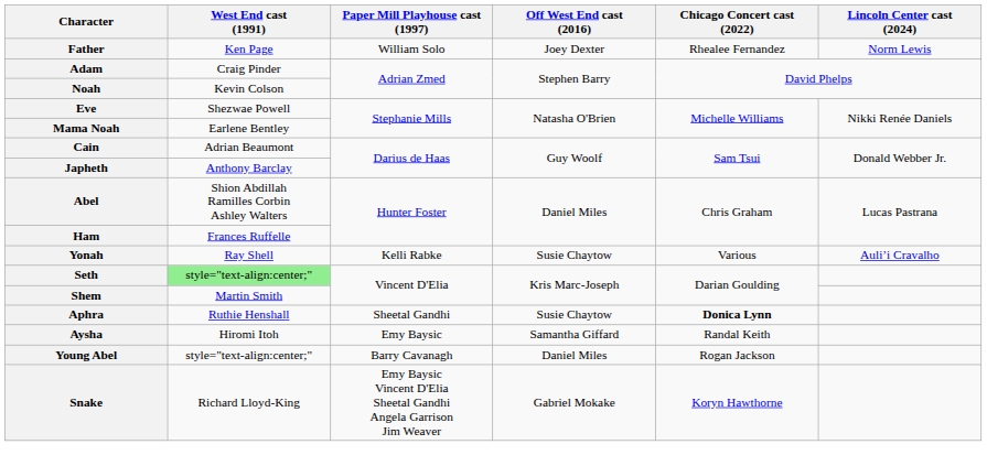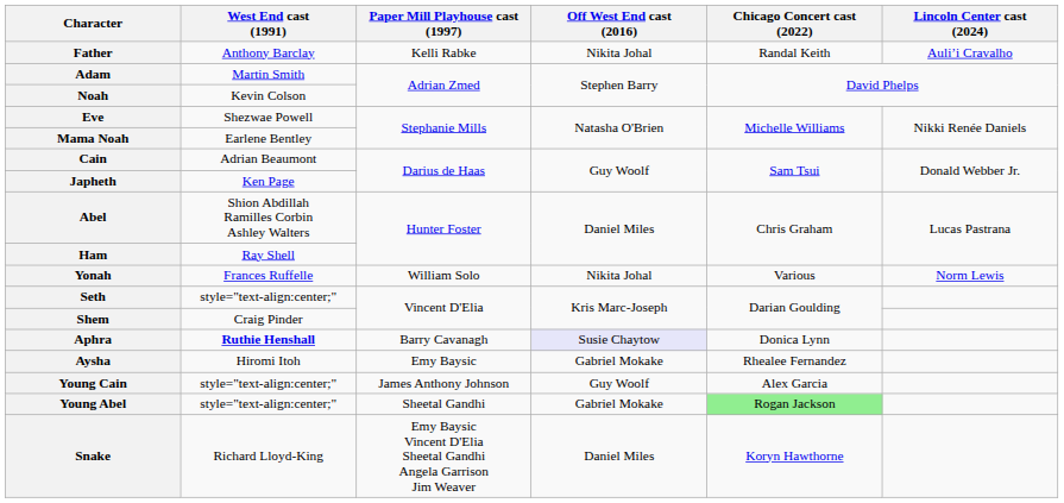Father | West End cast (1991): Ken Page -> Anthony Barclay
Father | Paper Mill Playhouse cast (1997): William Solo -> Kelli Rabke
Father | Off West End cast (2016): Joey Dexter -> Nikita Johal
Father | Chicago Concert cast (2022): Rhealee Fernandez -> Randal Keith
Father | Lincoln Center cast (2024): Norm Lewis -> Auli’i Cravalho
Adam | West End cast (1991): Craig Pinder -> Martin Smith
Japheth | West End cast (1991): Anthony Barclay -> Ken Page
Ham | West End cast (1991): Frances Ruffelle -> Ray Shell
Yonah | West End cast (1991): Ray Shell -> Frances Ruffelle
Yonah | Paper Mill Playhouse cast (1997): Kelli Rabke -> William Solo
Yonah | Off West End cast (2016): Susie Chaytow -> Nikita Johal
Yonah | Lincoln Center cast (2024): Auli’i Cravalho -> Norm Lewis
Seth | West End cast (1991): lightgreen background -> no background
Shem | West End cast (1991): Martin Smith -> Craig Pinder
Aphra | West End cast (1991): normal -> bold
Aphra | Paper Mill Playhouse cast (1997): Sheetal Gandhi -> Barry Cavanagh
Aphra | Off West End cast (2016): no background -> lavender background
Aphra | Chicago Concert cast (2022): bold -> normal
Aysha | Off West End cast (2016): Samantha Giffard -> Gabriel Mokake
Aysha | Chicago Concert cast (2022): Randal Keith -> Rhealee Fernandez
+ row: Young Cain | style="text-align:center;" | James Anthony Johnson | Guy Woolf | Alex Garcia
Young Abel | Paper Mill Playhouse cast (1997): Barry Cavanagh -> Sheetal Gandhi
Young Abel | Off West End cast (2016): Daniel Miles -> Gabriel Mokake
Young Abel | Chicago Concert cast (2022): no background -> lightgreen background
Snake | Off West End cast (2016): Gabriel Mokake -> Daniel Miles
